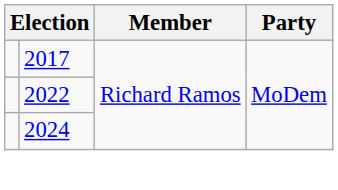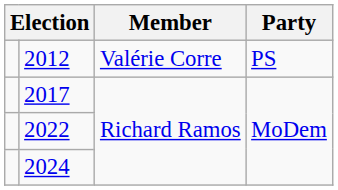+ row: 2012 | Valérie Corre | PS
